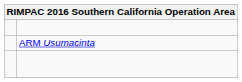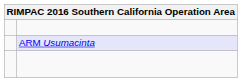row 3 | column 2: no background -> lavender background
